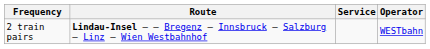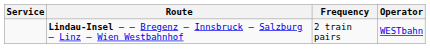columns swapped: Service <-> Frequency
